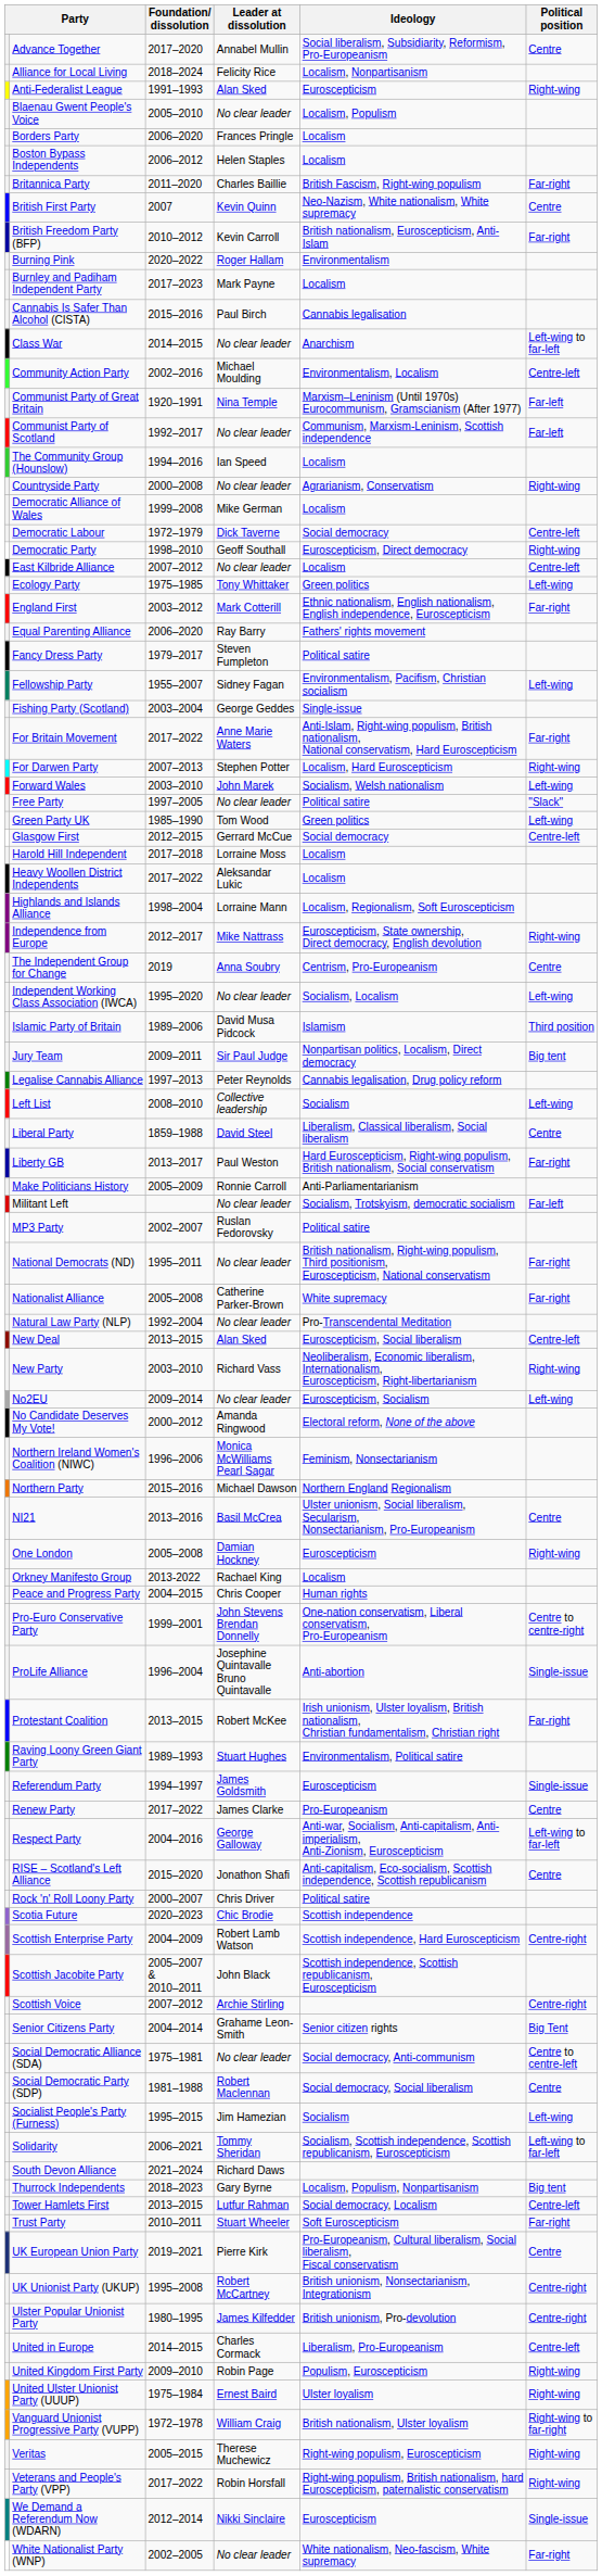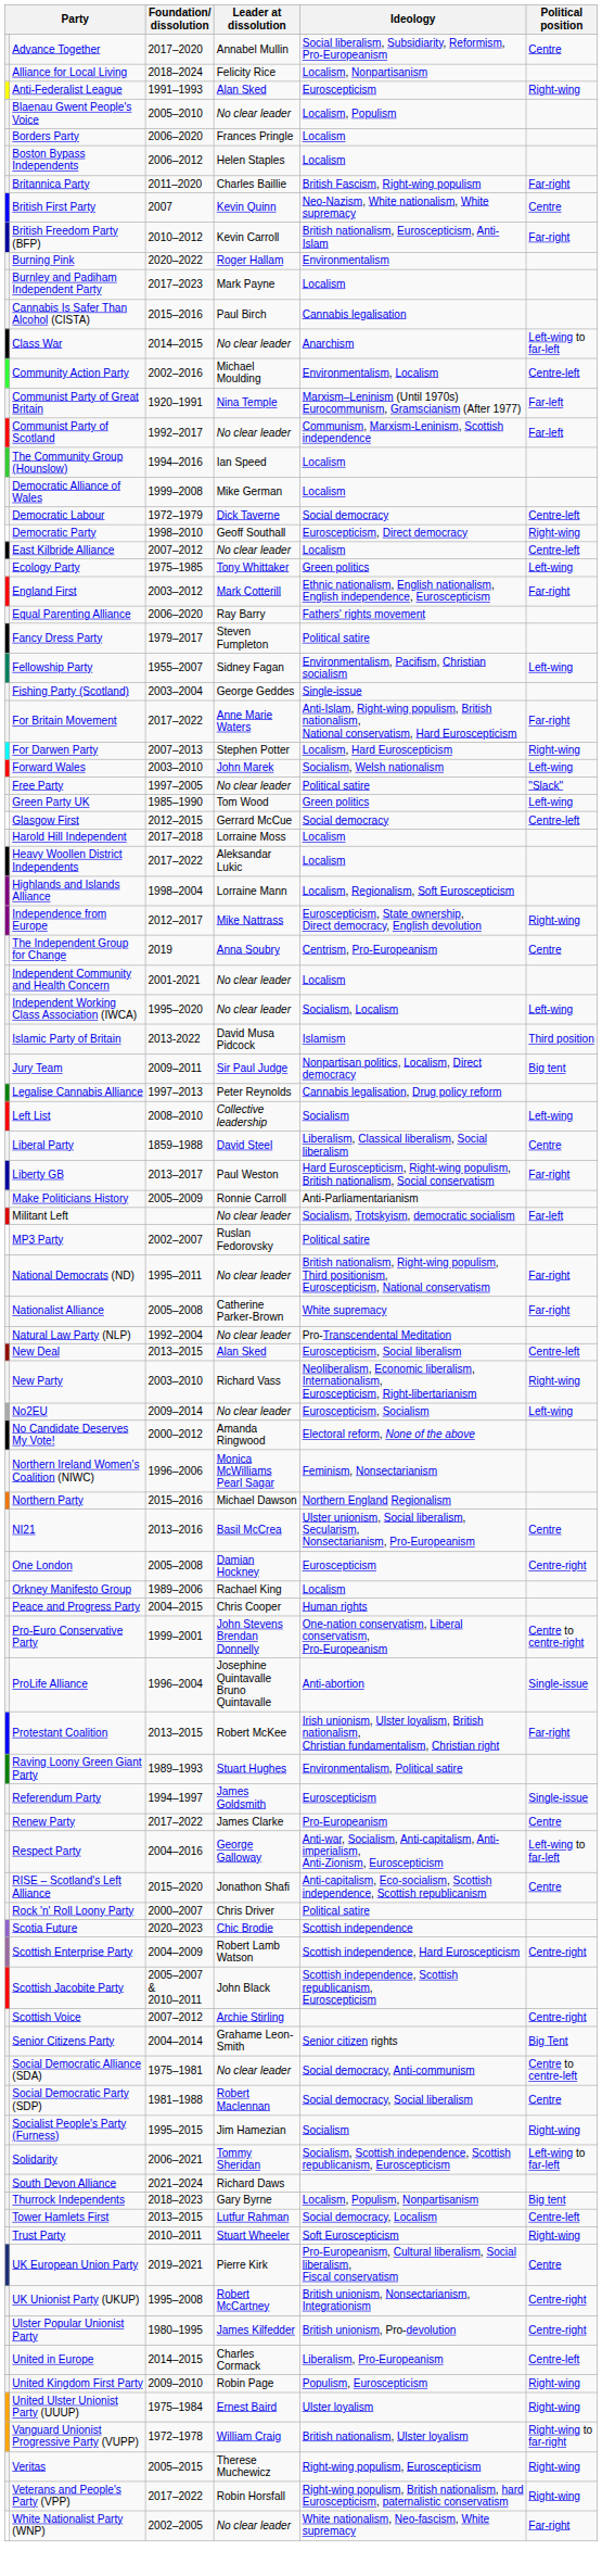- row: Countryside Party | 2000–2008 | No clear leader | Agrarianism, Conservatism | Right-wing
+ row: Independent Community and Health Concern | 2001-2021 | No clear leader | Localism
Islamic Party of Britain | Foundation/ dissolution: 1989–2006 -> 2013-2022
One London | Political position: Right-wing -> Centre-right
Orkney Manifesto Group | Foundation/ dissolution: 2013-2022 -> 1989–2006
Socialist People's Party (Furness) | Political position: Left-wing -> Right-wing
Trust Party | Political position: Far-right -> Right-wing
- row: We Demand a Referendum Now (WDARN) | 2012–2014 | Nikki Sinclaire | Euroscepticism | Single-issue
